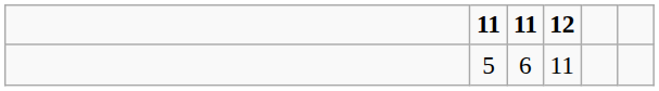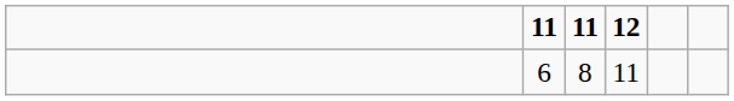row 2 | column 2: 5 -> 6
row 2 | column 3: 6 -> 8
